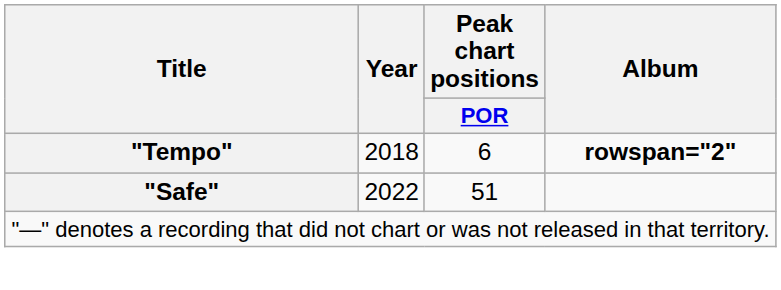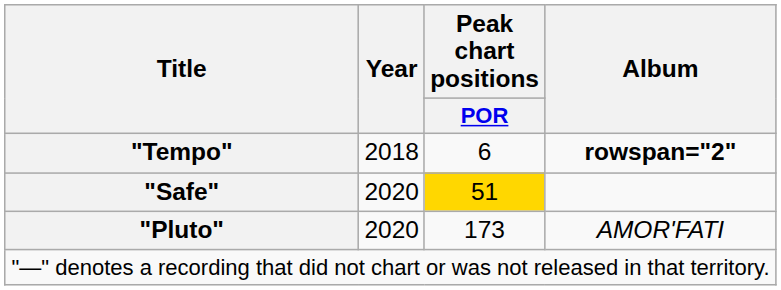"Safe" | Year: 2022 -> 2020
"Safe" | Peak chart positions / POR: no background -> gold background
+ row: "Pluto" | 2020 | 173 | AMOR'FATI
